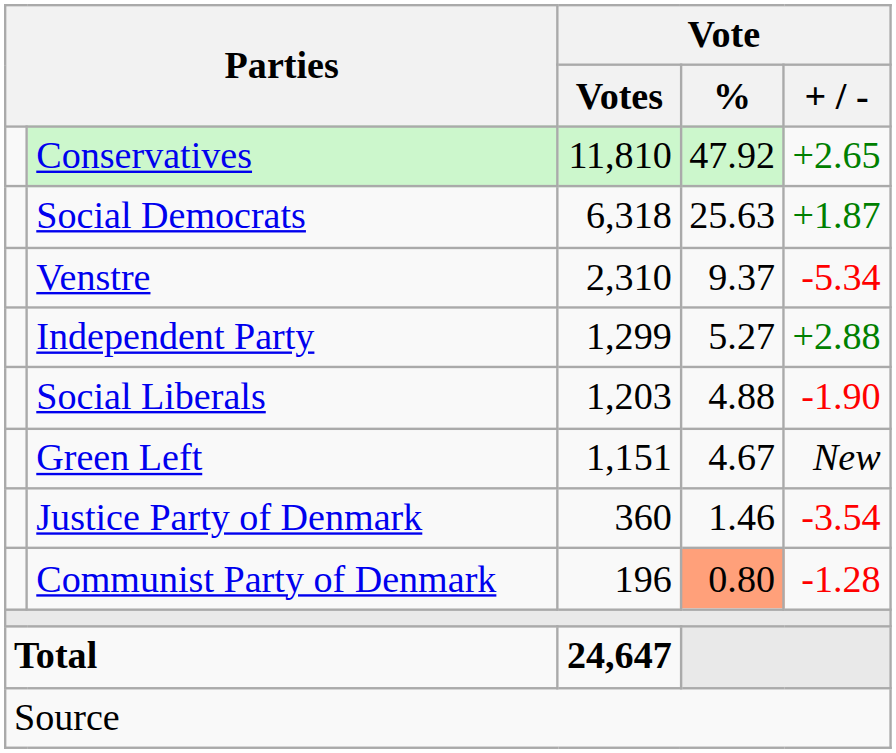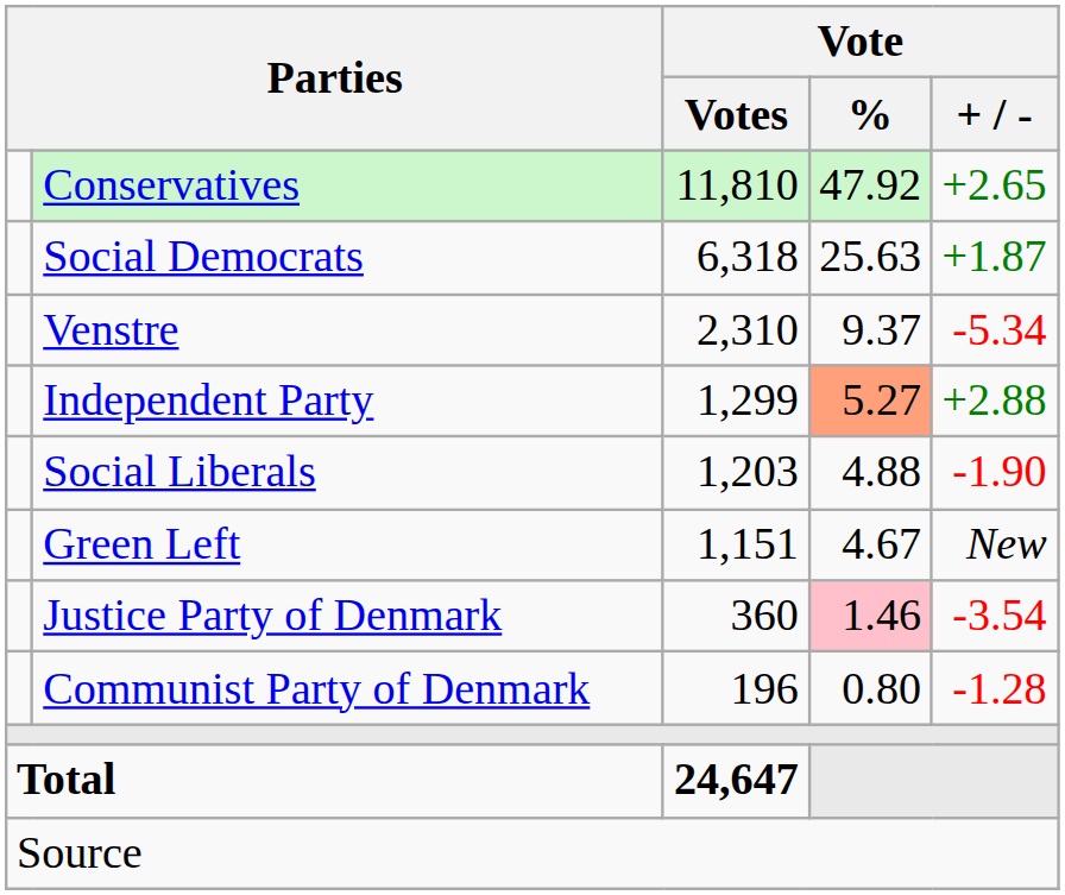Independent Party | Vote / %: no background -> lightsalmon background
Justice Party of Denmark | Vote / %: no background -> pink background
Communist Party of Denmark | Vote / %: lightsalmon background -> no background
